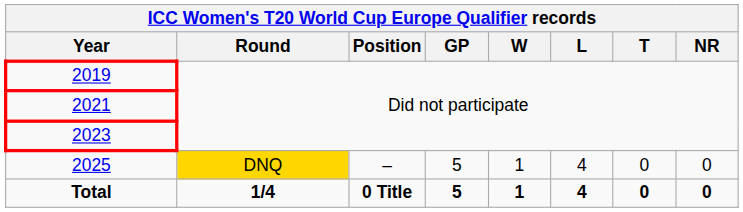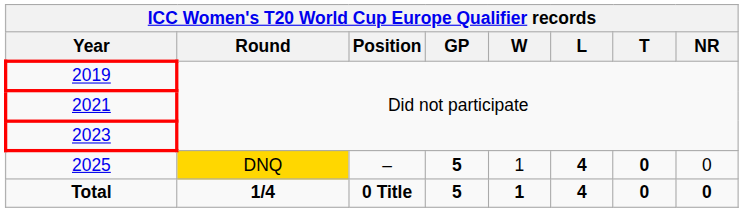2025 | GP: normal -> bold
2025 | L: normal -> bold
2025 | T: normal -> bold
